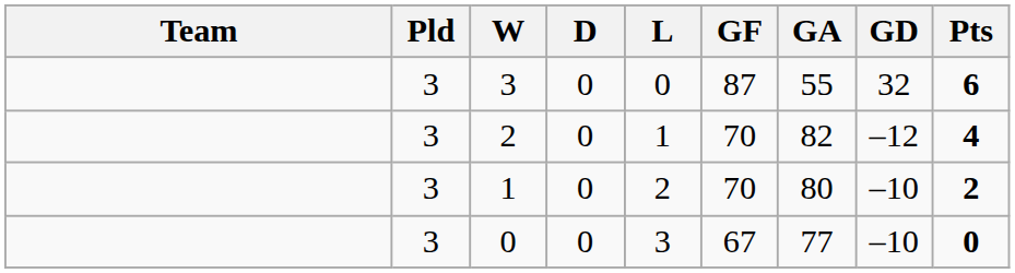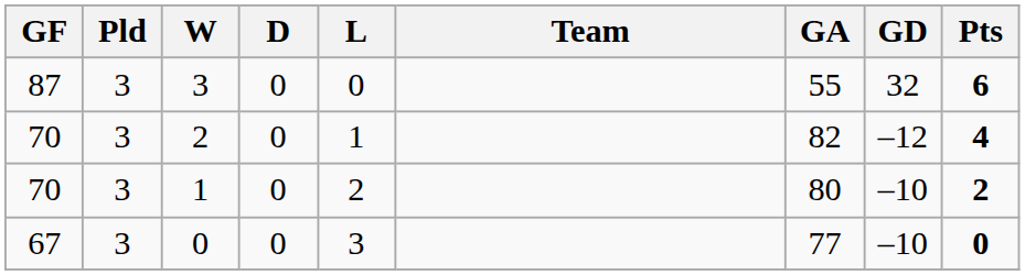columns swapped: Team <-> GF
